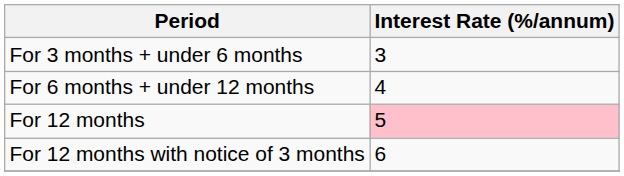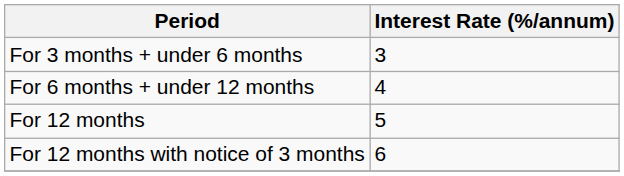For 12 months | Interest Rate (%/annum): pink background -> no background
